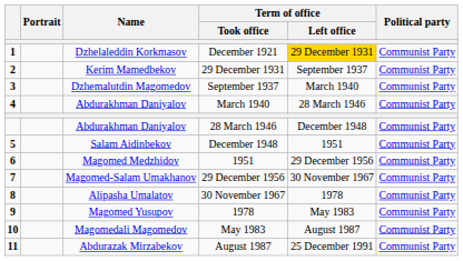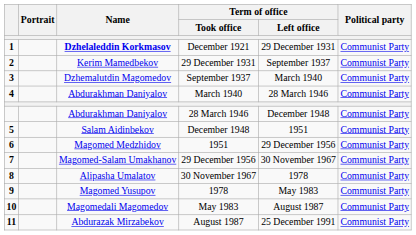December 1921 | Name: normal -> bold
December 1921 | Term of office / Left office: gold background -> no background
